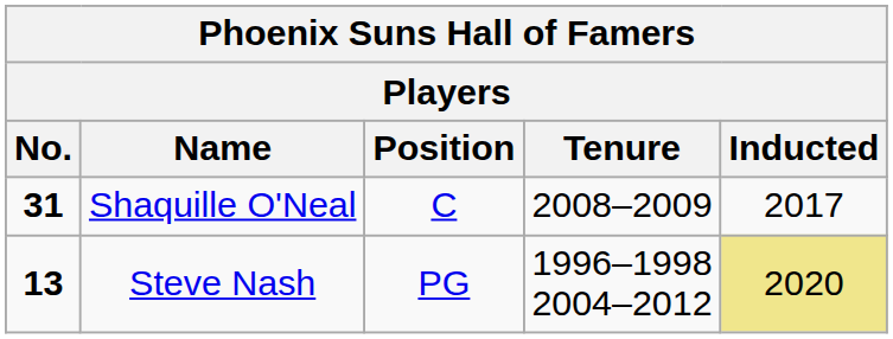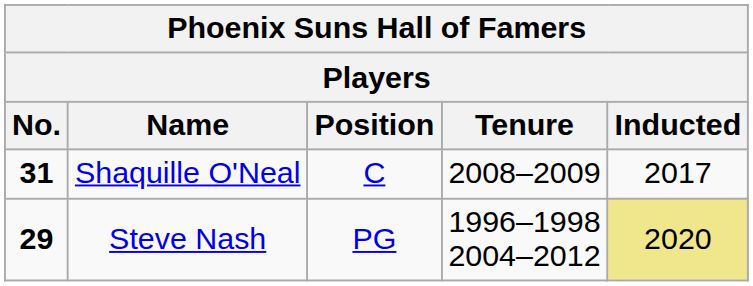Steve Nash | No.: 13 -> 29
